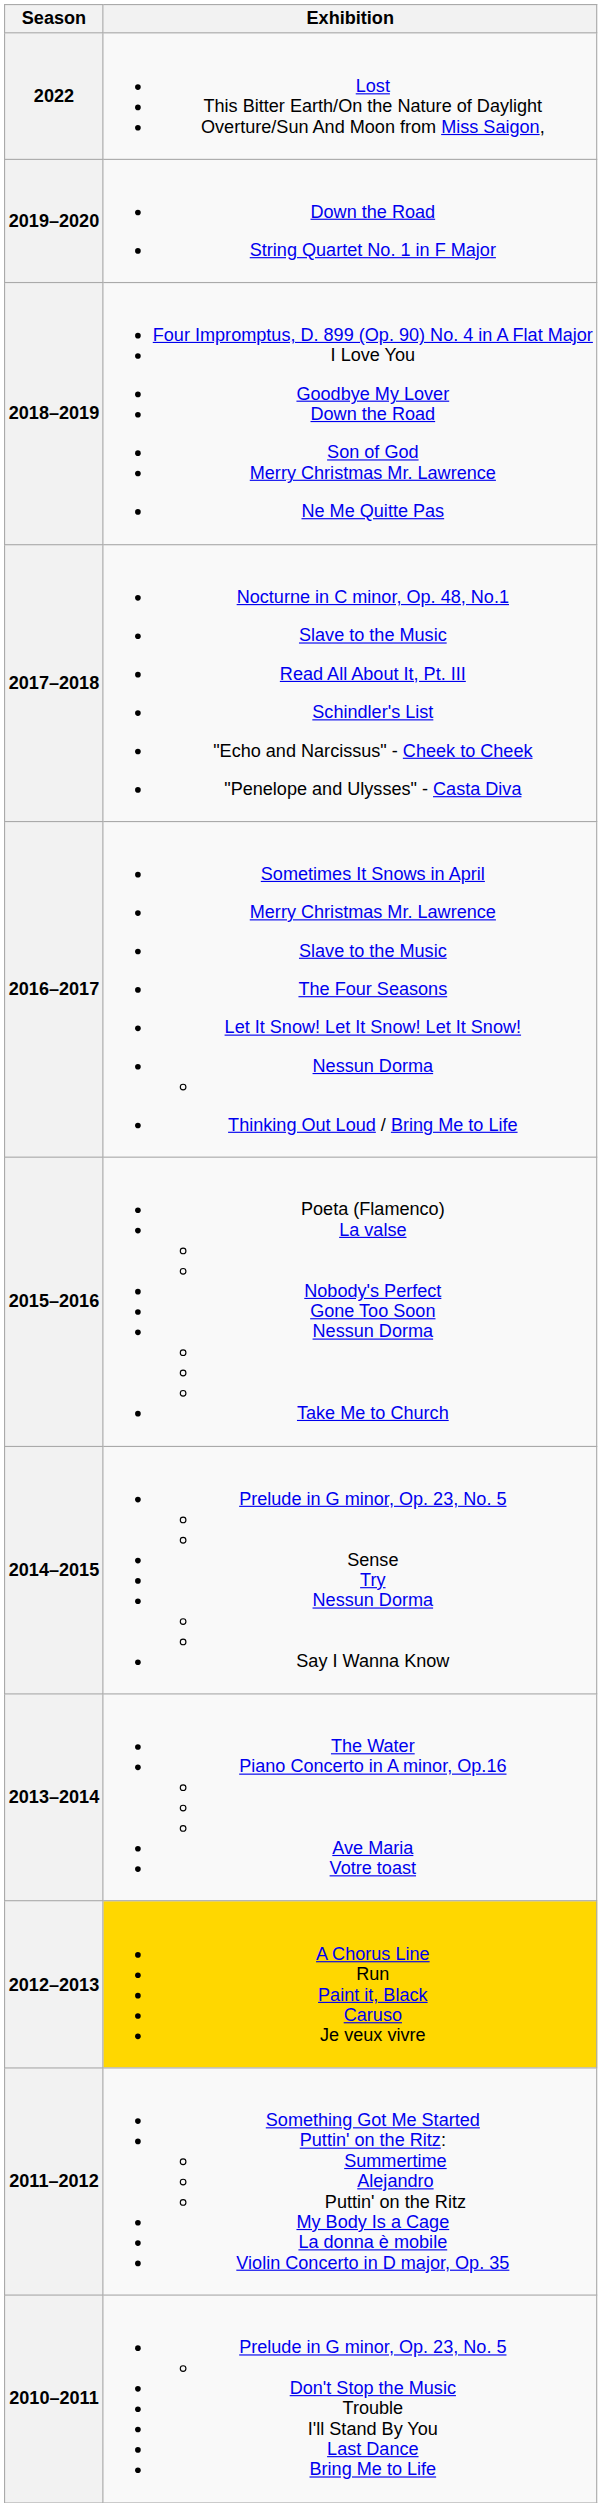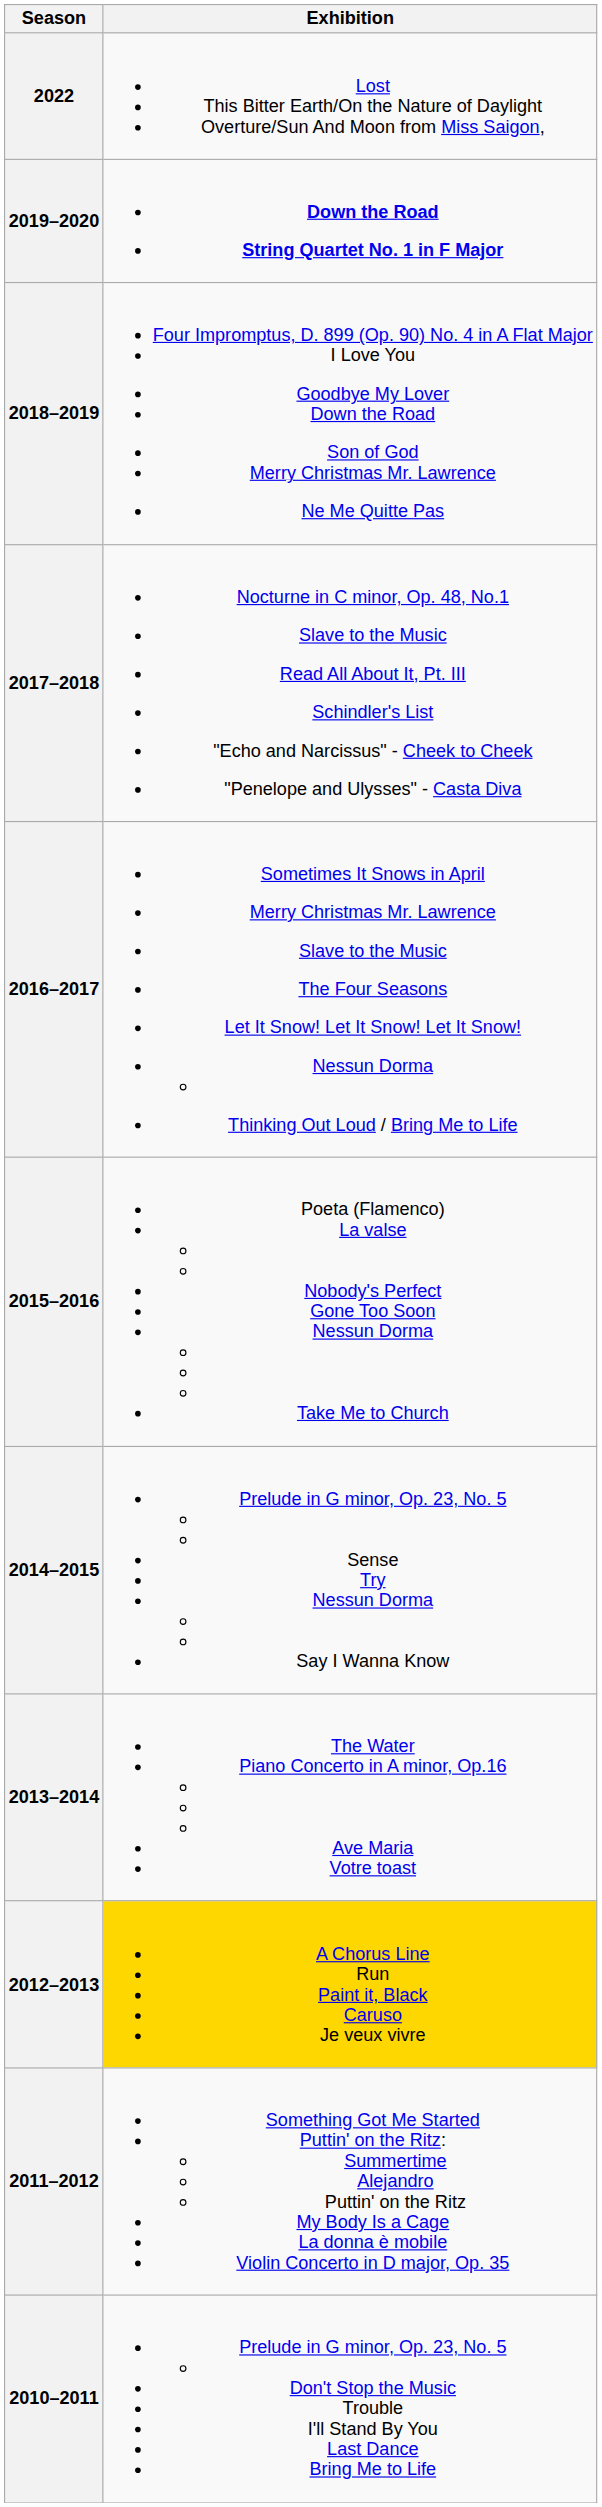2019–2020 | Exhibition: normal -> bold
